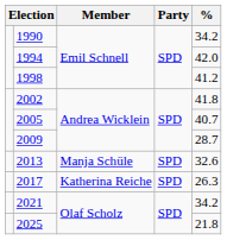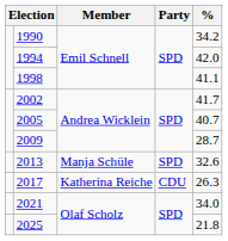1998 | %: 41.2 -> 41.1
2002 | %: 41.8 -> 41.7
2017 | Party: SPD -> CDU
2021 | %: 34.2 -> 34.0
